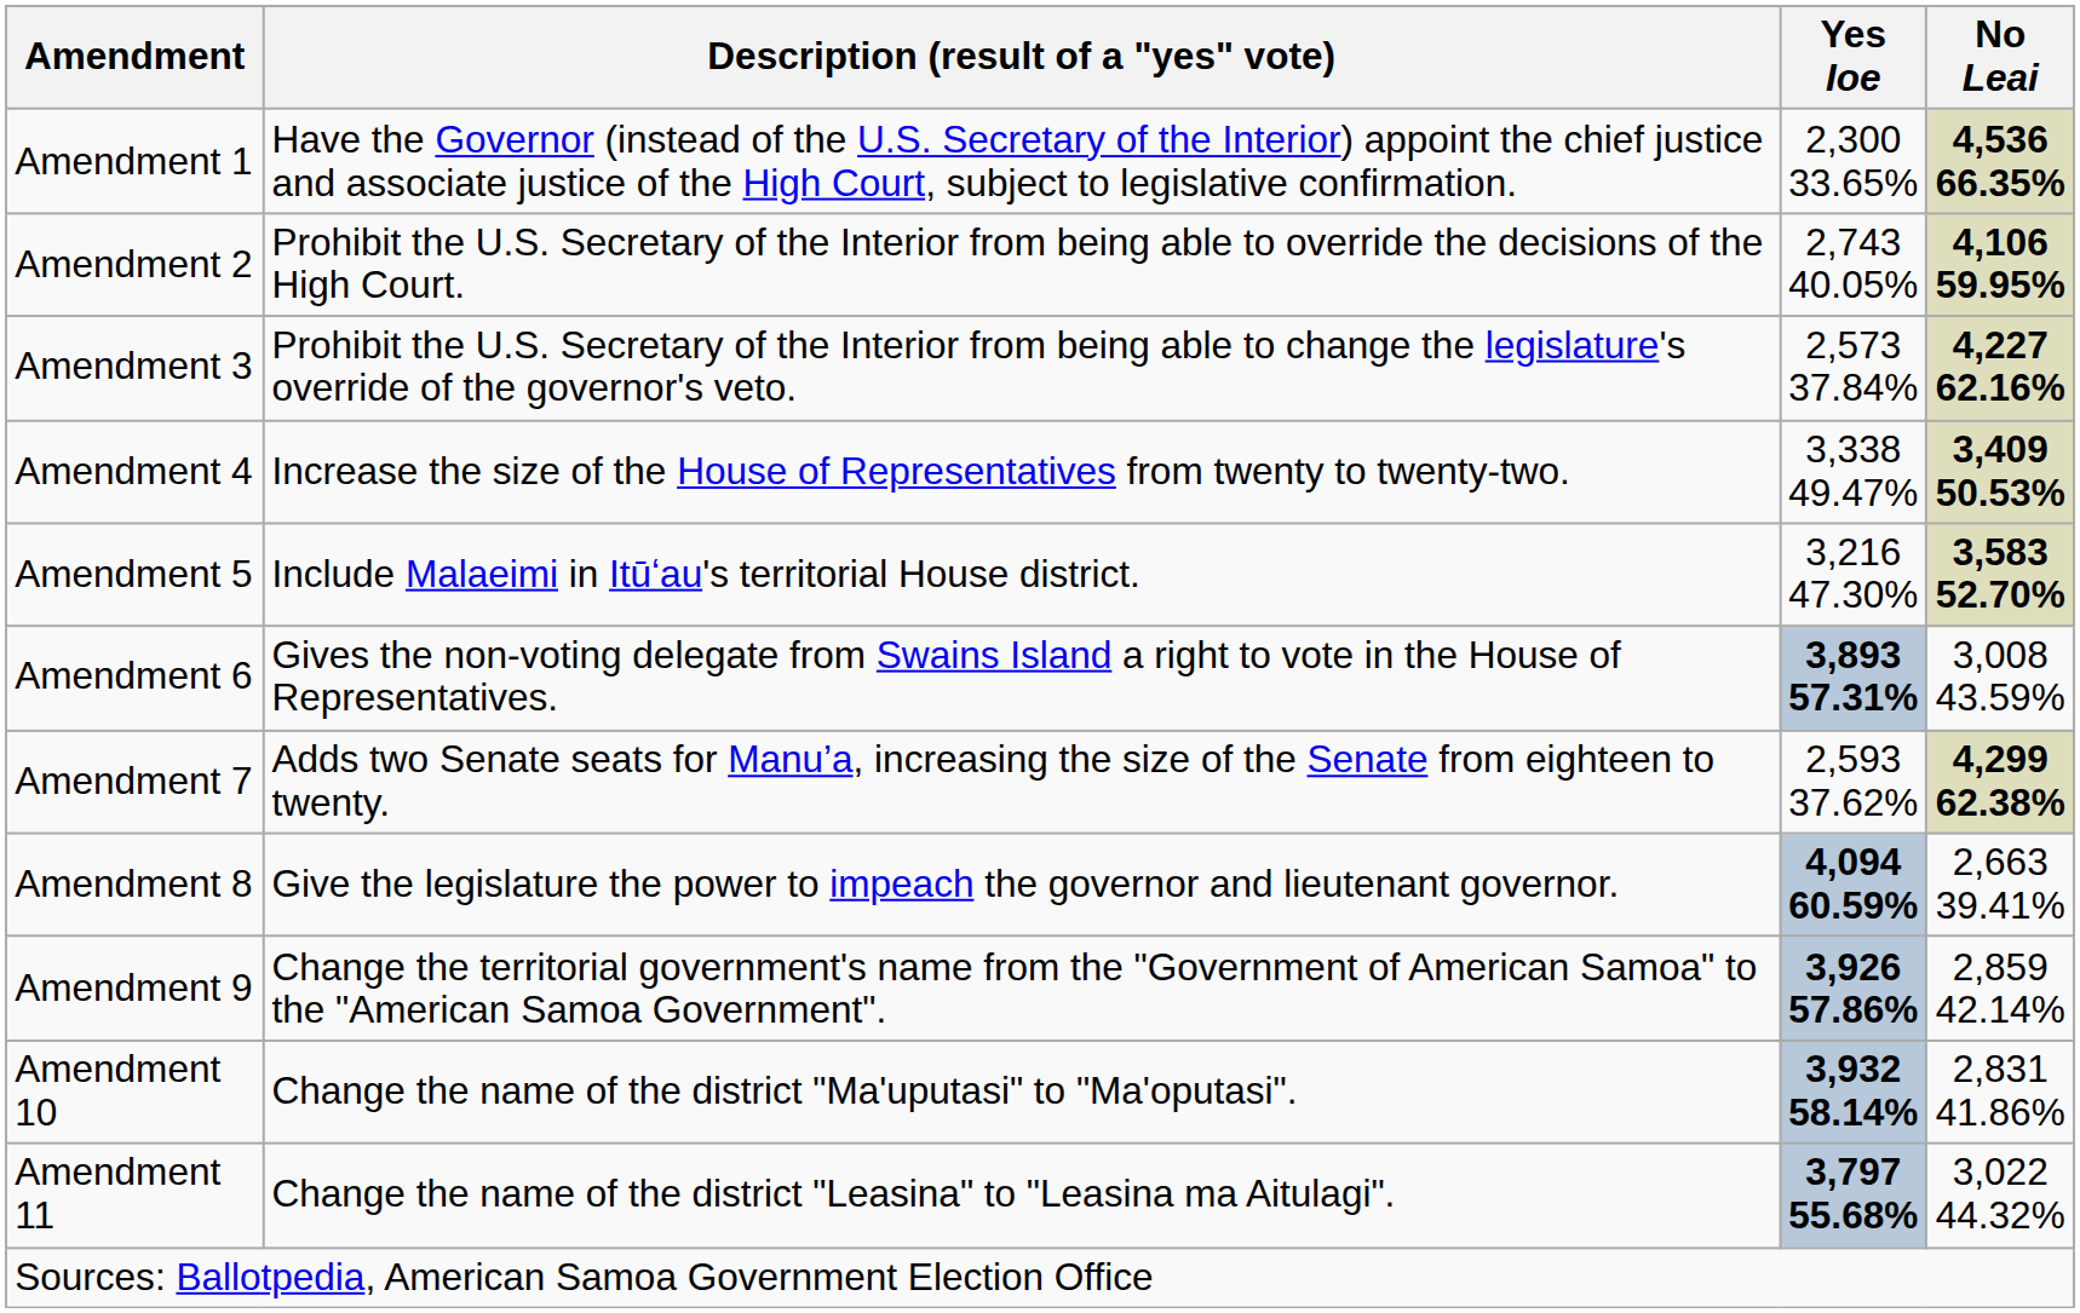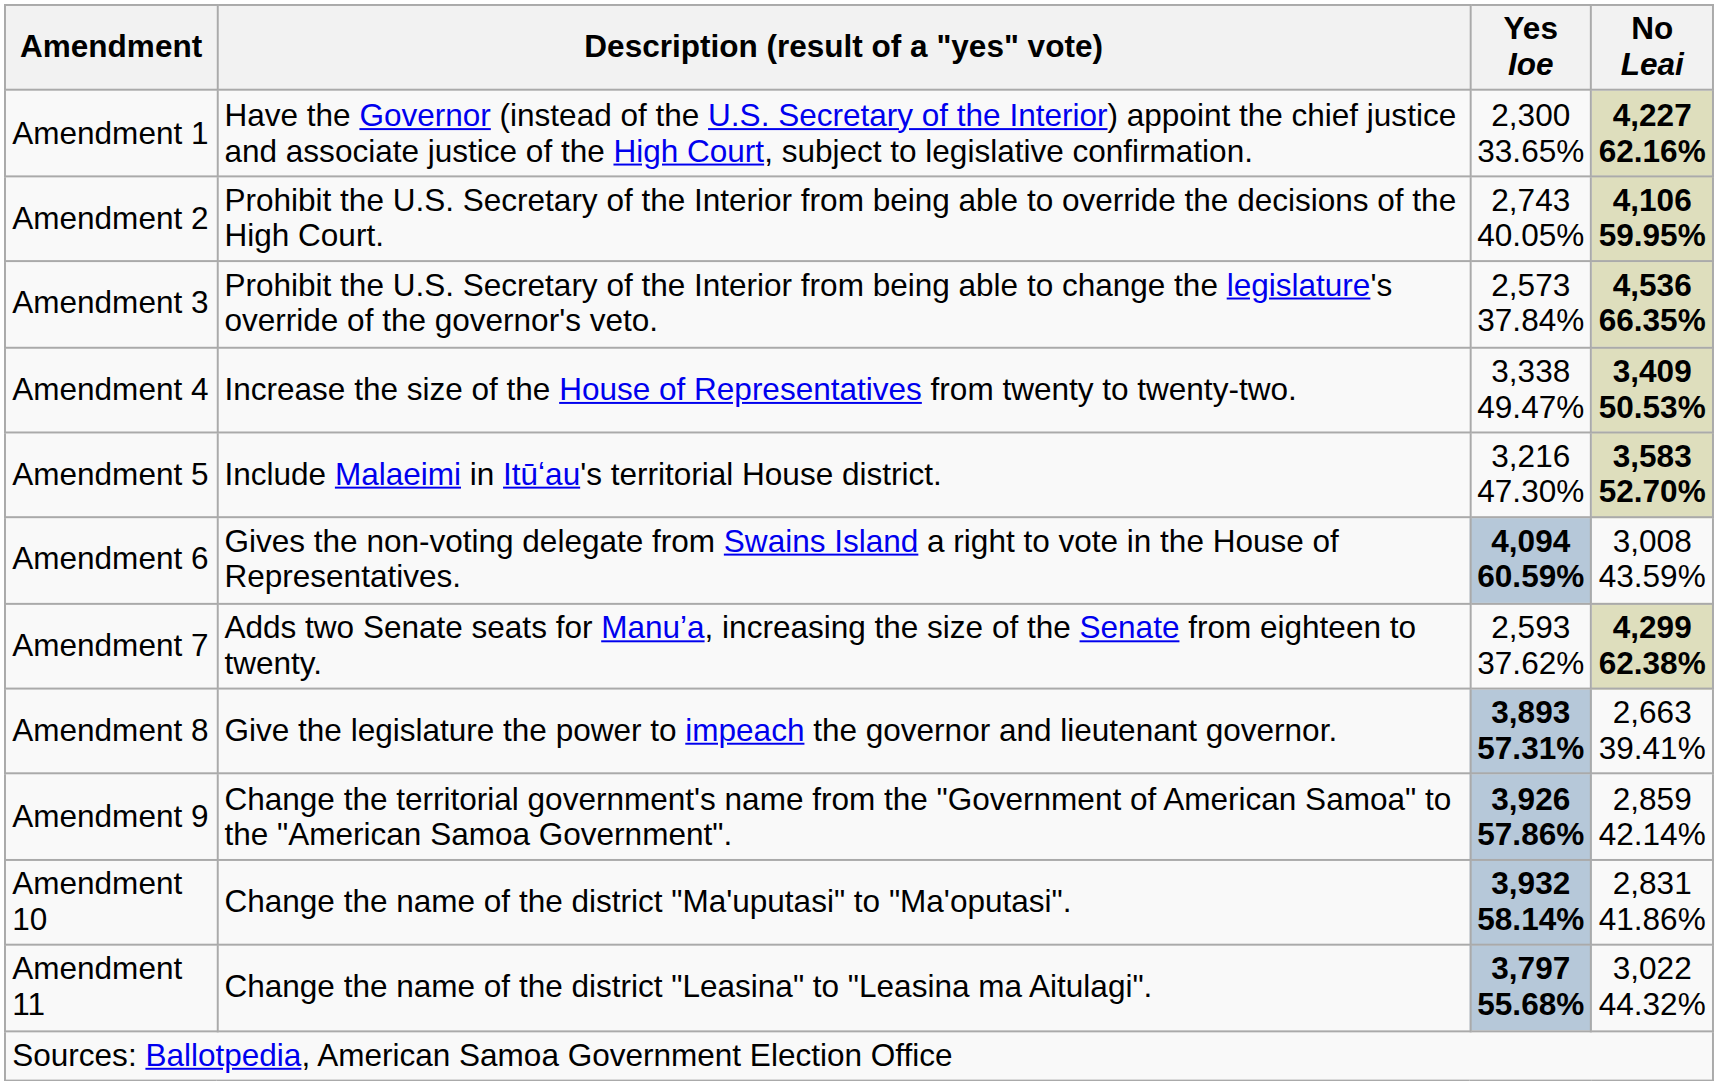Amendment 1 | No Leai: 4,536 66.35% -> 4,227 62.16%
Amendment 3 | No Leai: 4,227 62.16% -> 4,536 66.35%
Amendment 6 | Yes Ioe: 3,893 57.31% -> 4,094 60.59%
Amendment 8 | Yes Ioe: 4,094 60.59% -> 3,893 57.31%
